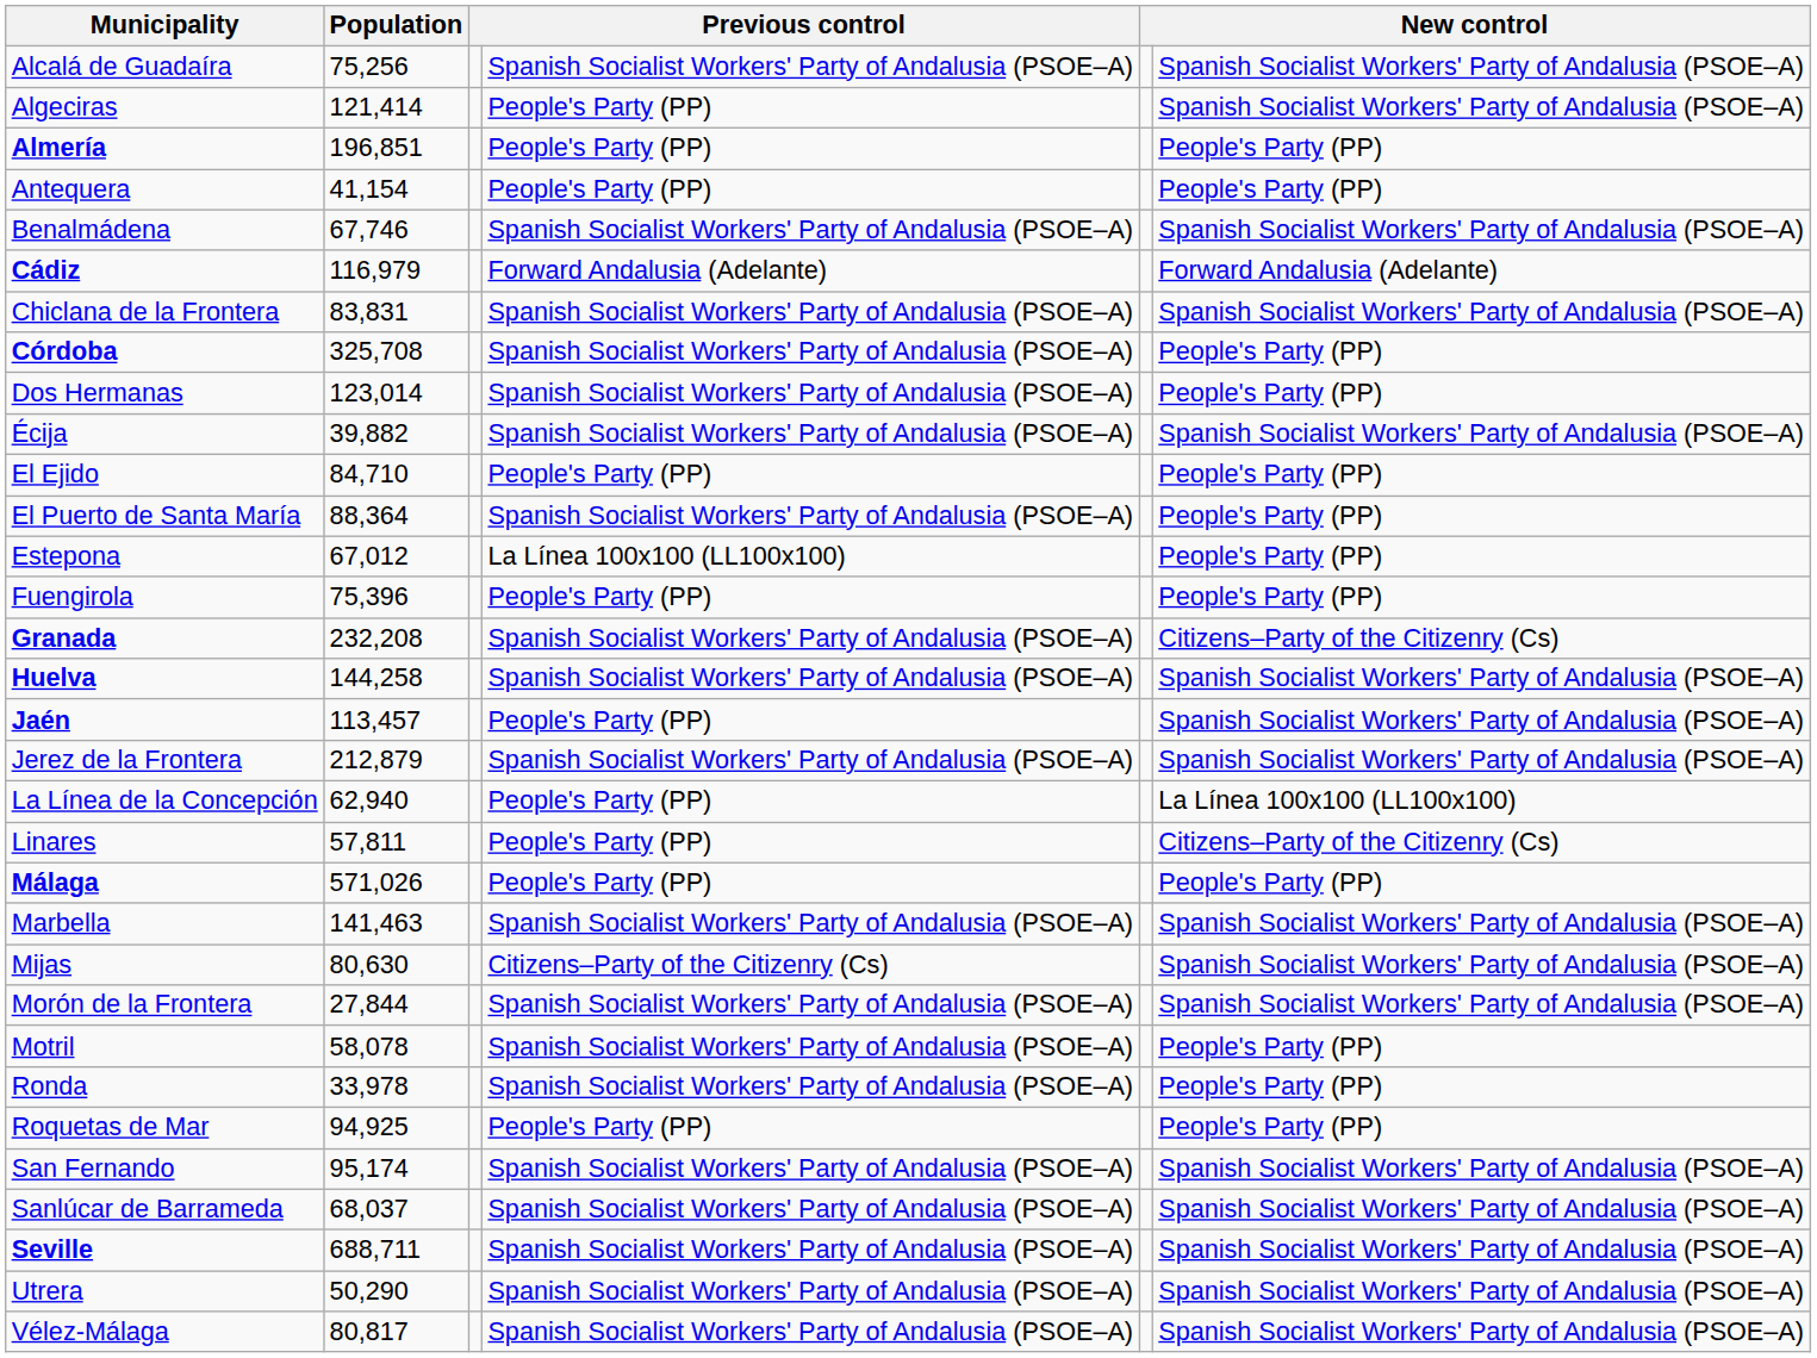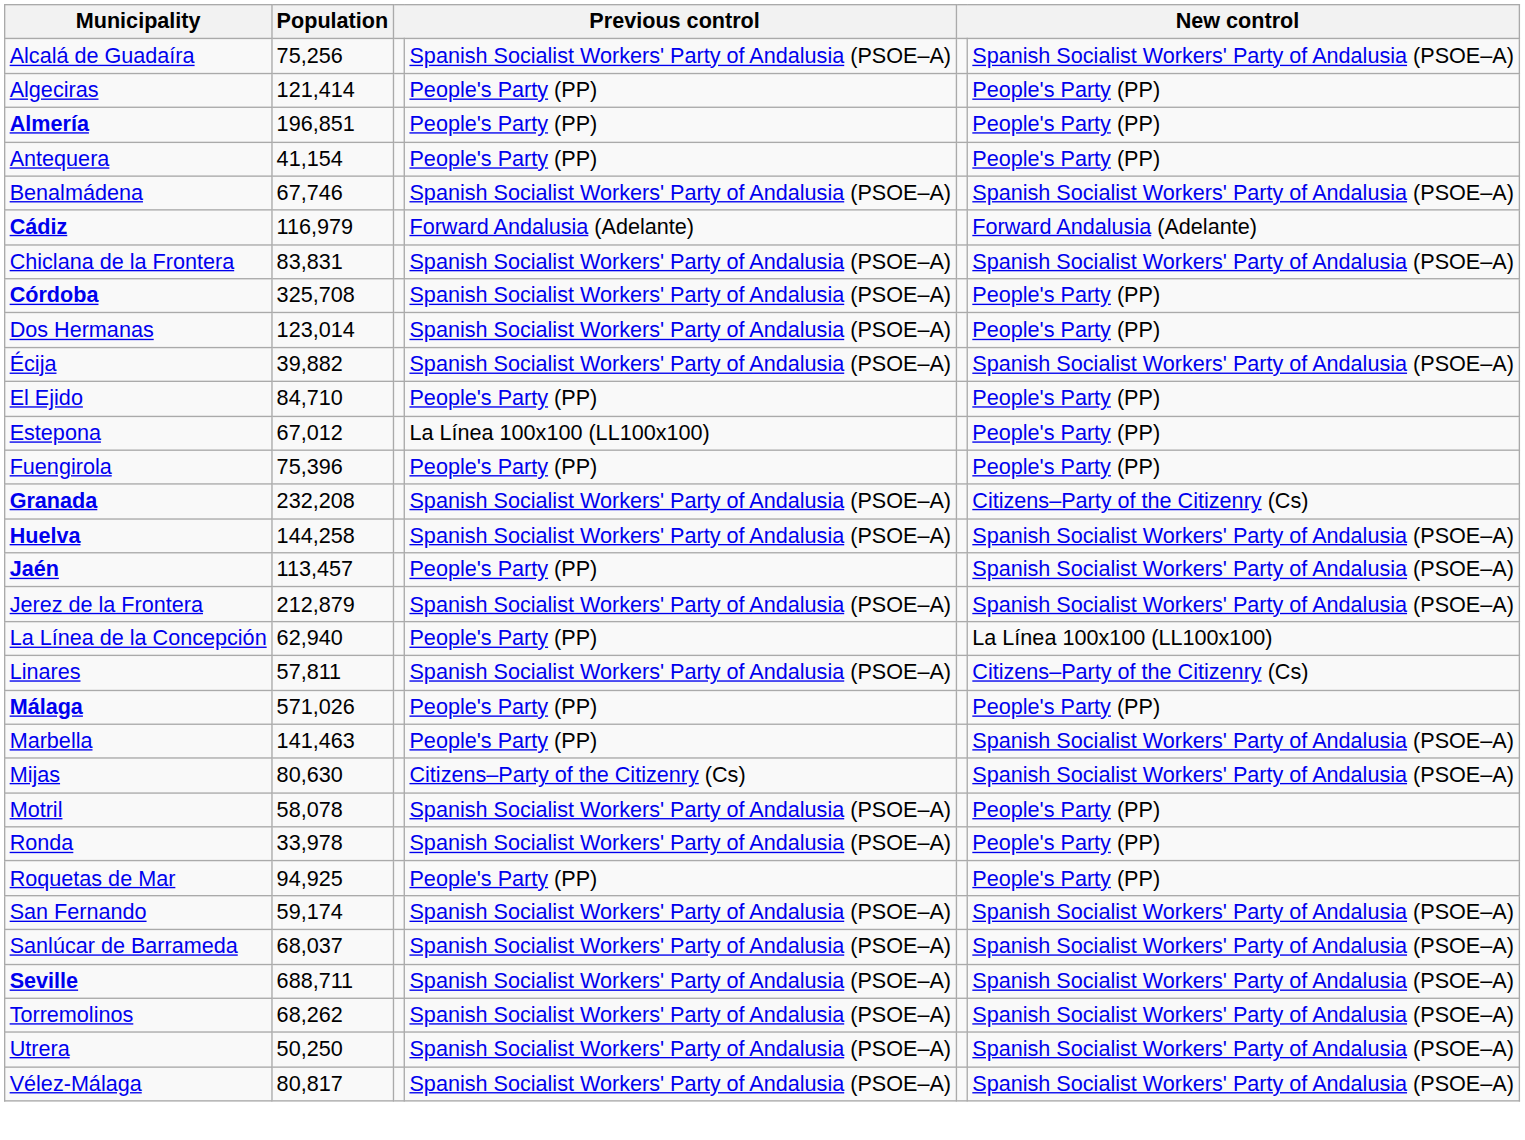Algeciras | column 6: Spanish Socialist Workers' Party of Andalusia (PSOE–A) -> People's Party (PP)
- row: El Puerto de Santa María | 88,364 | Spanish Socialist Workers' Party of Andalusia (PSOE–A) | People's Party (PP)
Linares | column 4: People's Party (PP) -> Spanish Socialist Workers' Party of Andalusia (PSOE–A)
Marbella | column 4: Spanish Socialist Workers' Party of Andalusia (PSOE–A) -> People's Party (PP)
- row: Morón de la Frontera | 27,844 | Spanish Socialist Workers' Party of Andalusia (PSOE–A) | Spanish Socialist Workers' Party of Andalusia (PSOE–A)
San Fernando | Population: 95,174 -> 59,174
+ row: Torremolinos | 68,262 | Spanish Socialist Workers' Party of Andalusia (PSOE–A) | Spanish Socialist Workers' Party of Andalusia (PSOE–A)
Utrera | Population: 50,290 -> 50,250
